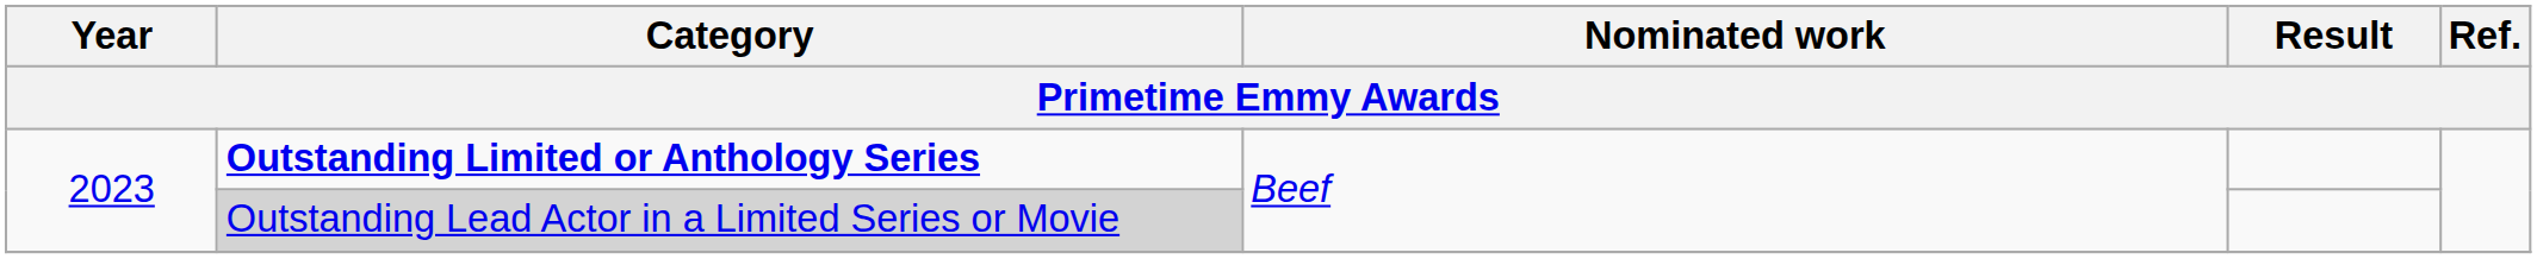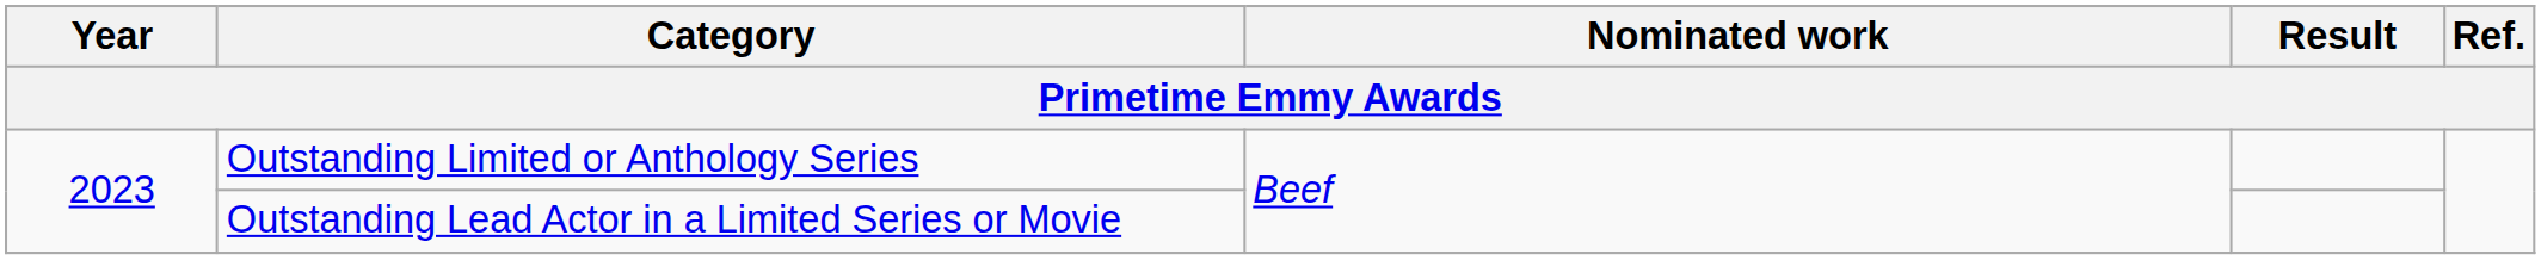Outstanding Limited or Anthology Series | Category: bold -> normal
Outstanding Lead Actor in a Limited Series or Movie | Category: lightgrey background -> no background
